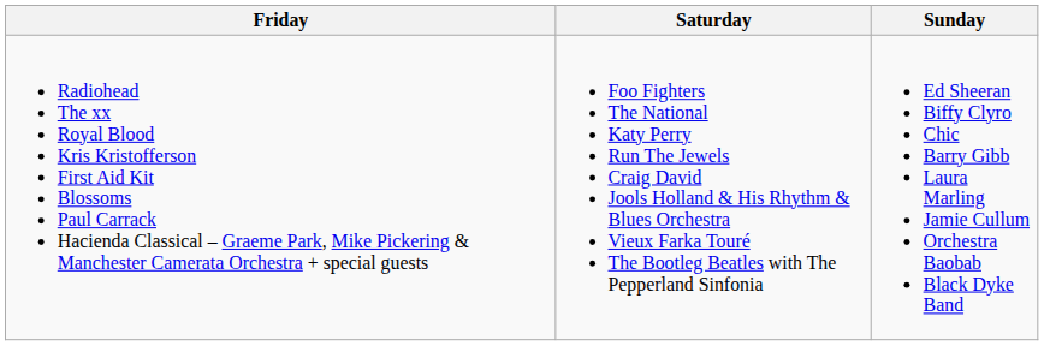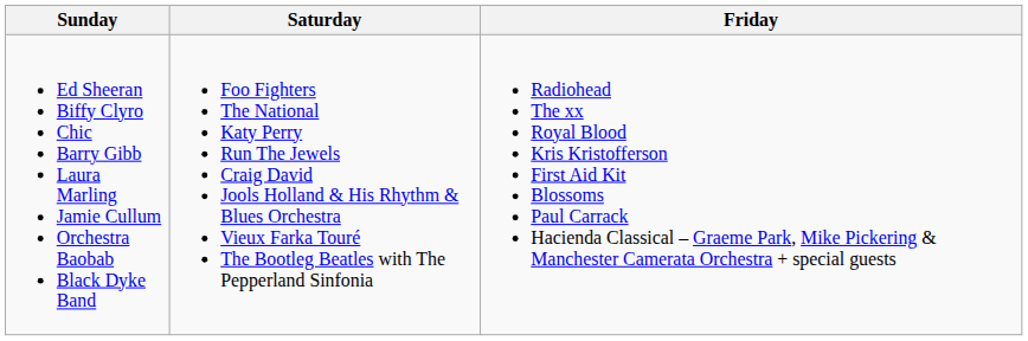columns swapped: Friday <-> Sunday
